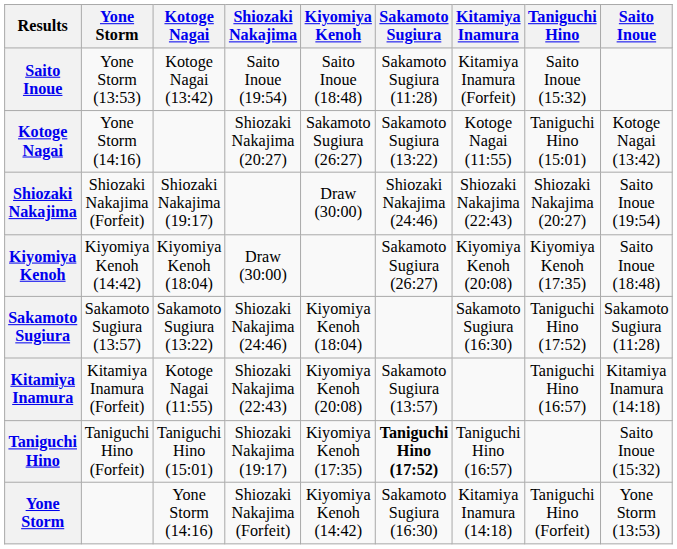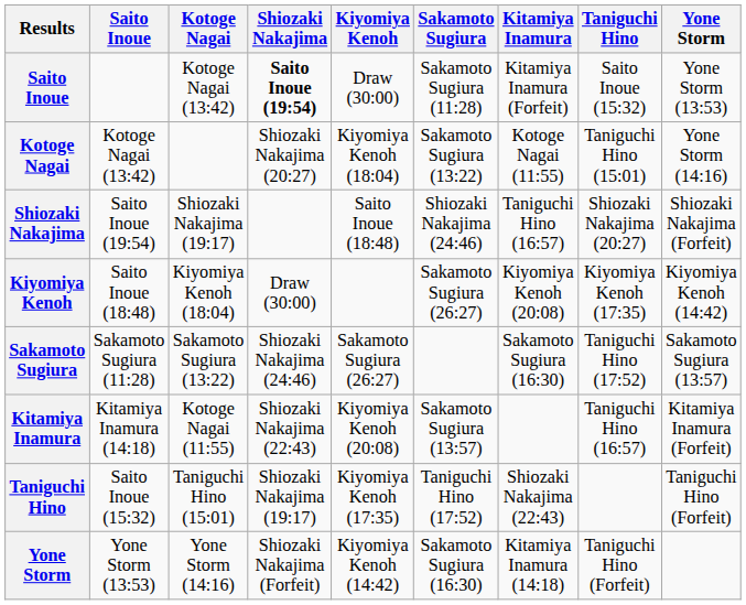columns swapped: Saito Inoue <-> Yone Storm
row 2 | Shiozaki Nakajima: normal -> bold
row 2 | Kiyomiya Kenoh: Saito Inoue (18:48) -> Draw (30:00)
row 3 | Kiyomiya Kenoh: Sakamoto Sugiura (26:27) -> Kiyomiya Kenoh (18:04)
row 4 | Kiyomiya Kenoh: Draw (30:00) -> Saito Inoue (18:48)
row 4 | Kitamiya Inamura: Shiozaki Nakajima (22:43) -> Taniguchi Hino (16:57)
row 6 | Kiyomiya Kenoh: Kiyomiya Kenoh (18:04) -> Sakamoto Sugiura (26:27)
row 8 | Sakamoto Sugiura: bold -> normal
row 8 | Kitamiya Inamura: Taniguchi Hino (16:57) -> Shiozaki Nakajima (22:43)
